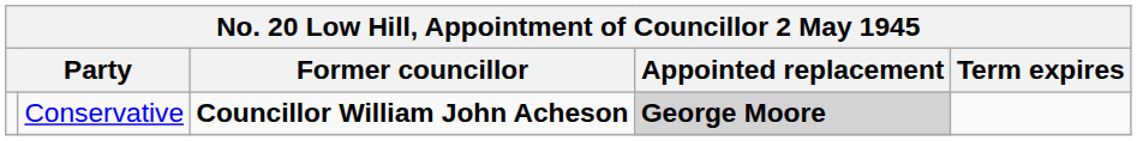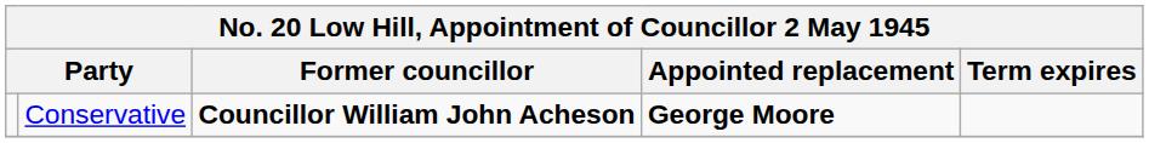Conservative | Appointed replacement: lightgrey background -> no background
